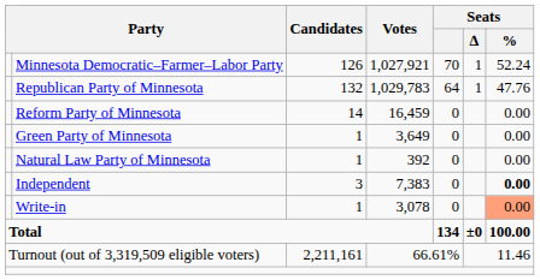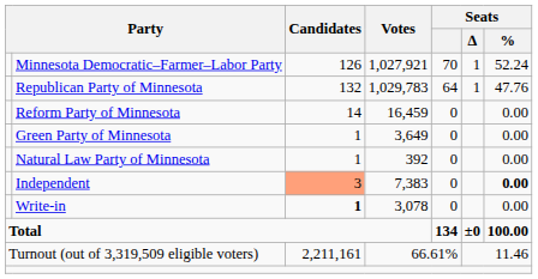Independent | Candidates: no background -> lightsalmon background
Write-in | Candidates: normal -> bold
Write-in | Seats / %: lightsalmon background -> no background
